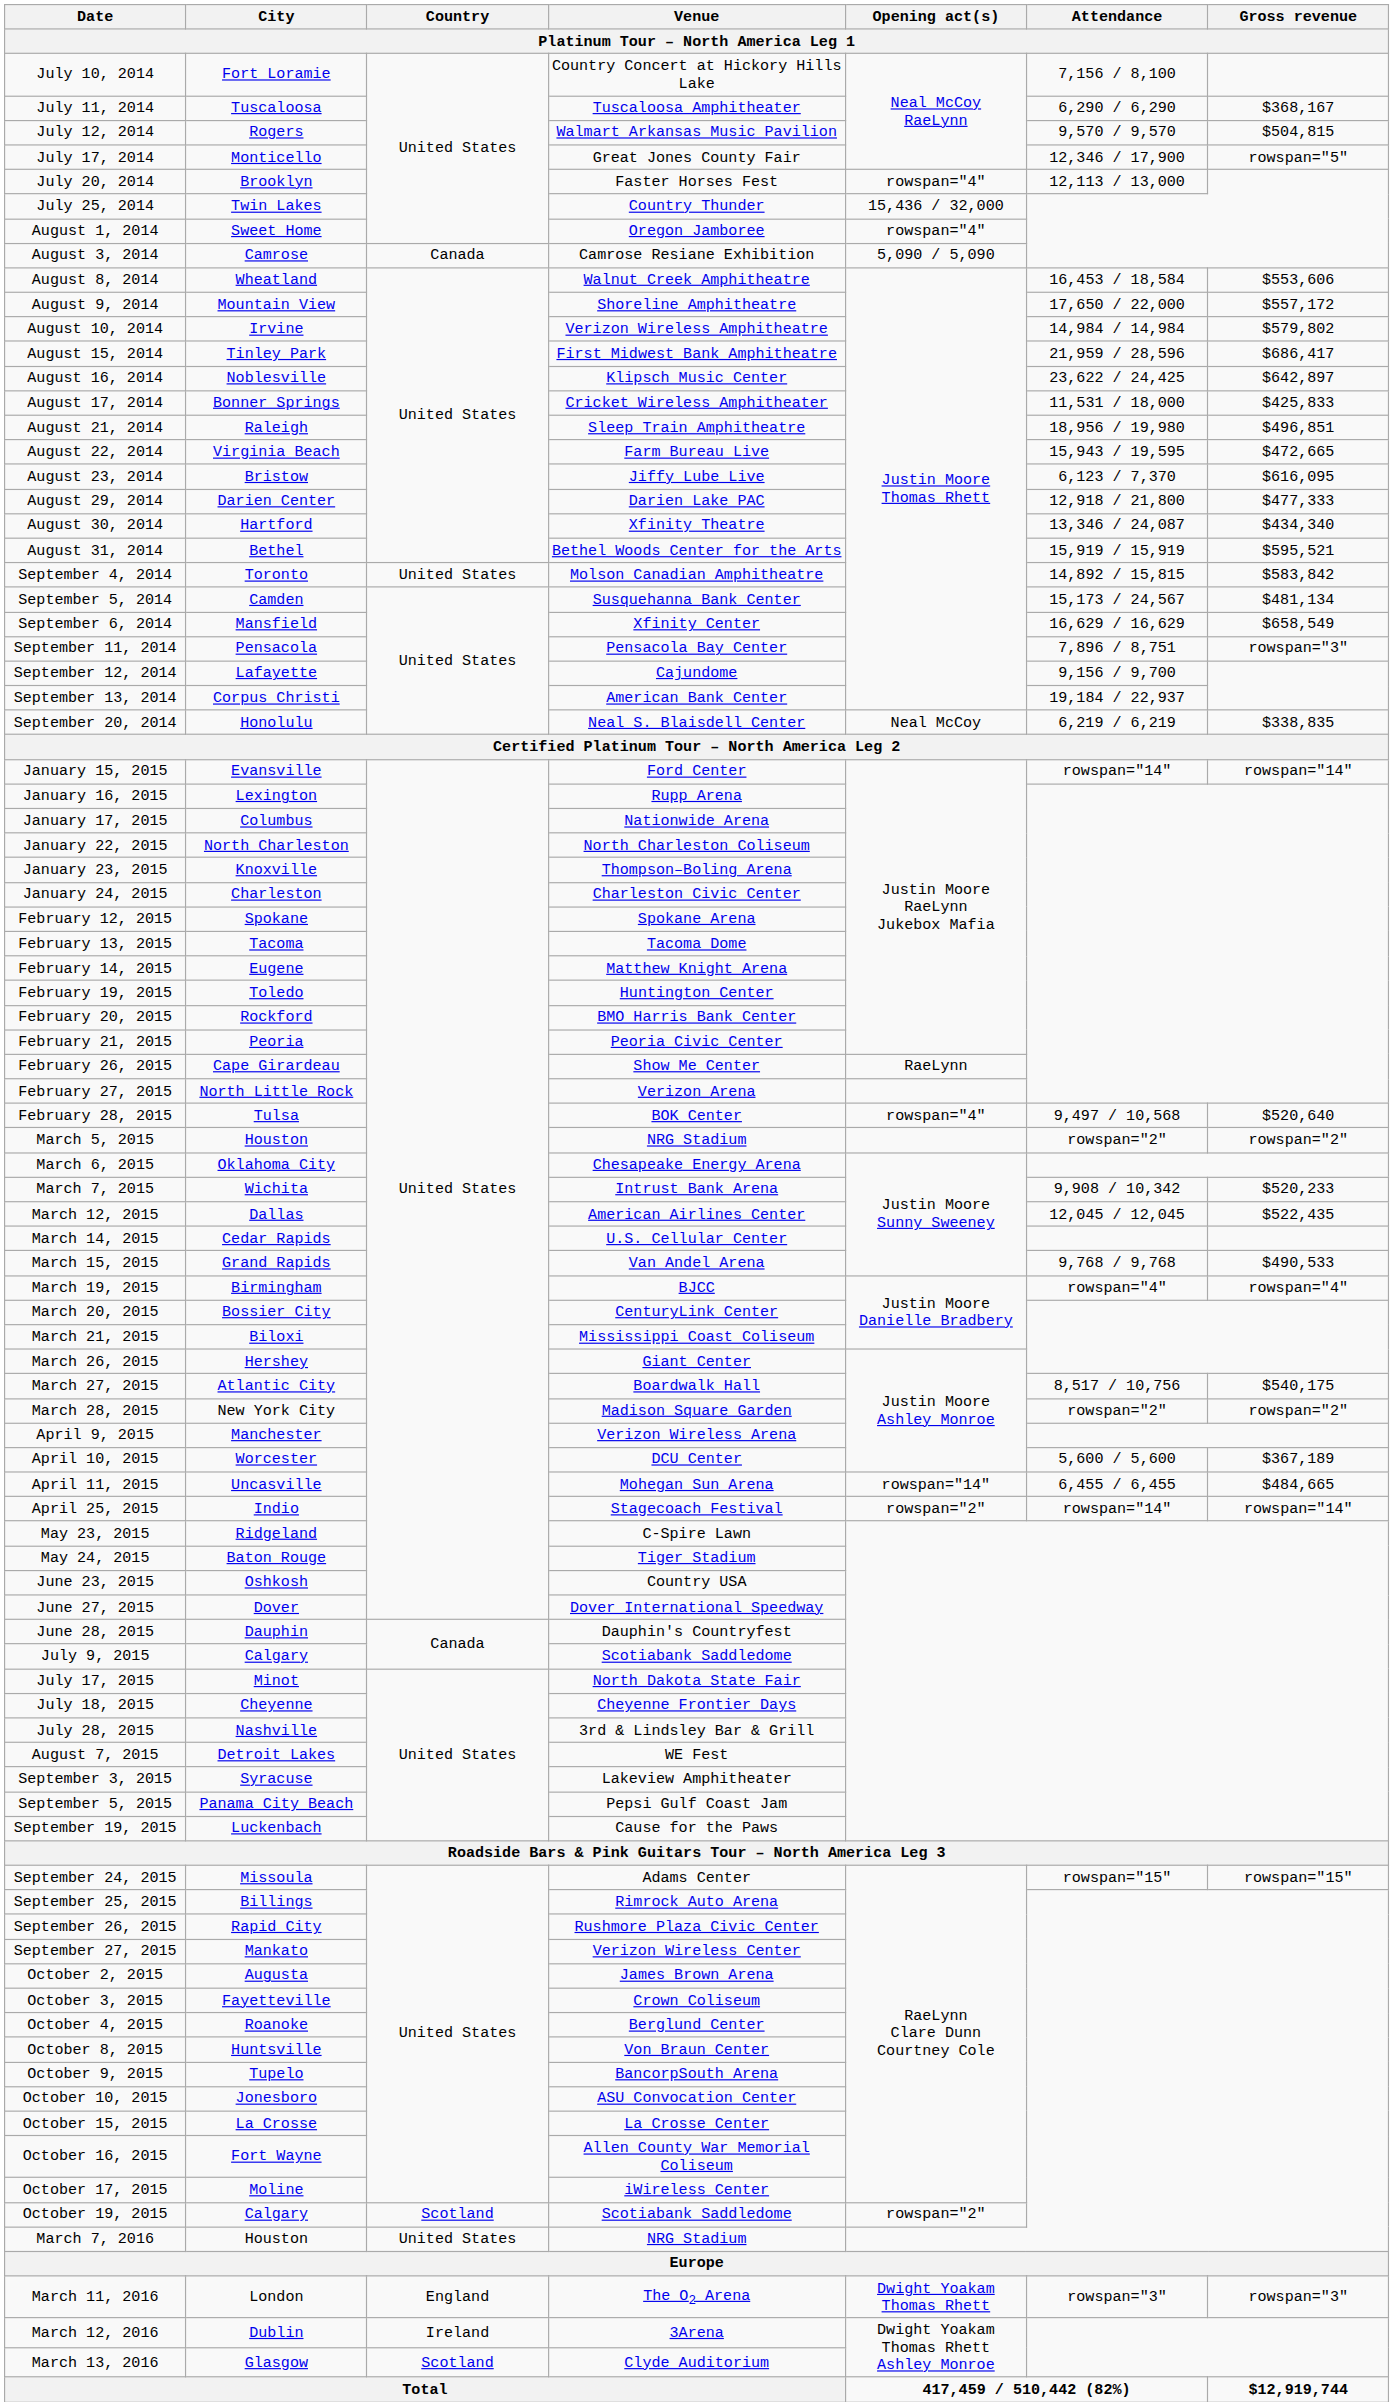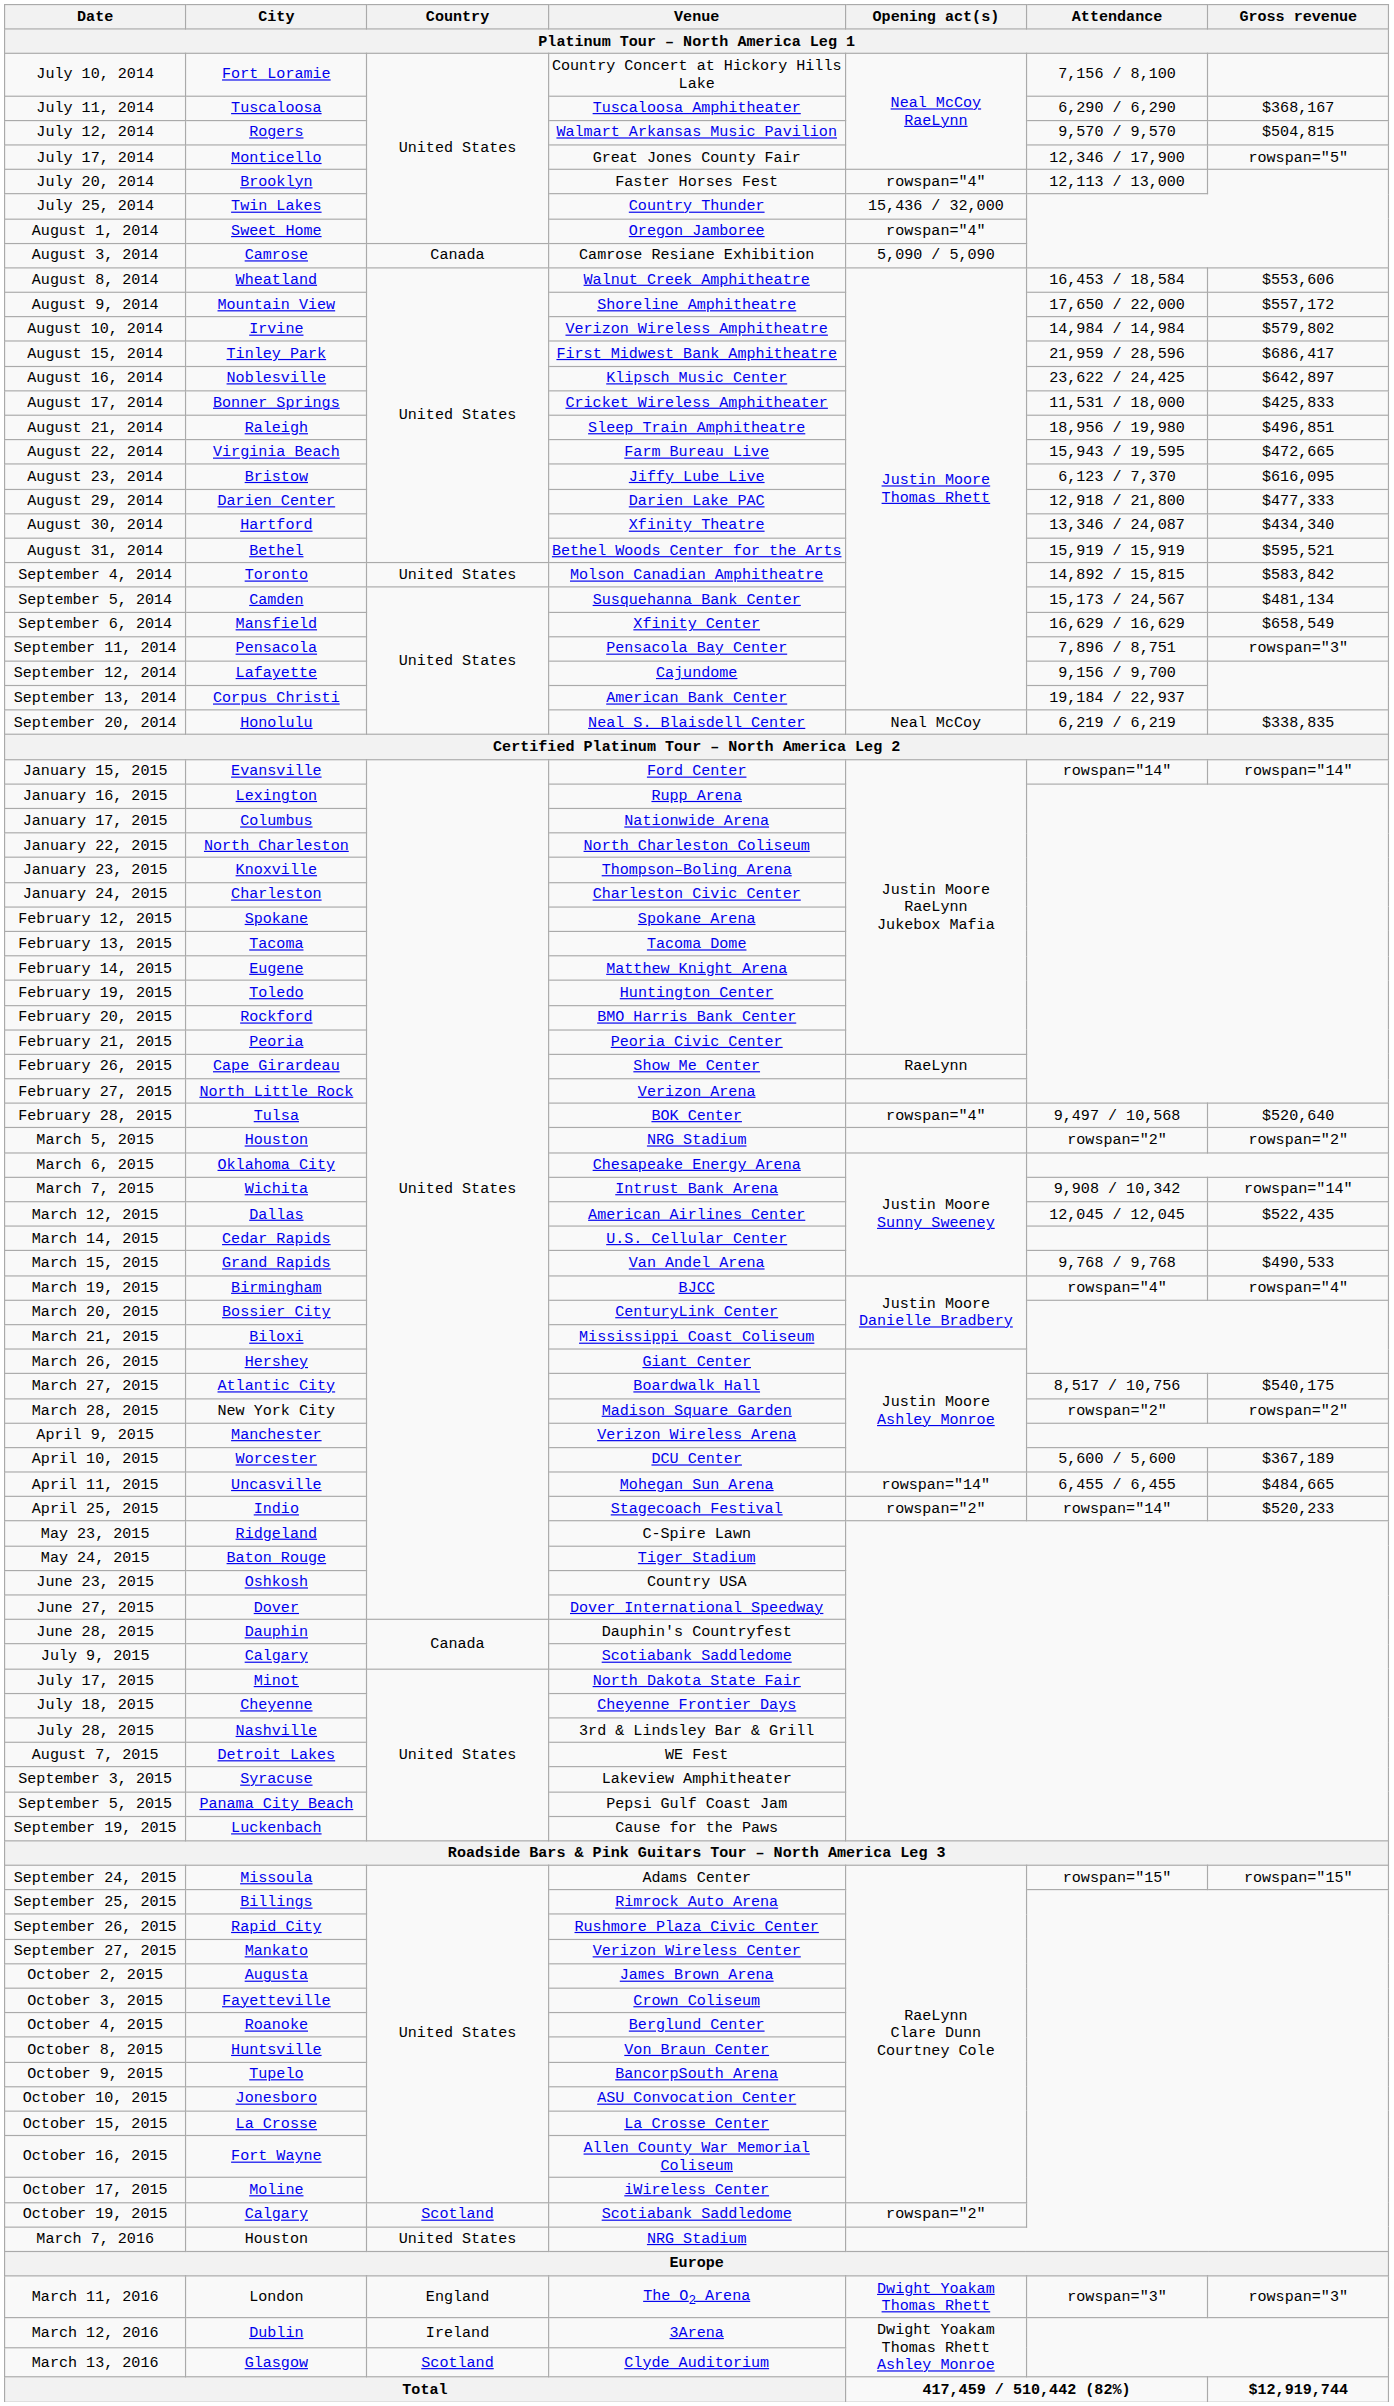March 7, 2015 | Gross revenue: $520,233 -> rowspan="14"
April 25, 2015 | Gross revenue: rowspan="14" -> $520,233
